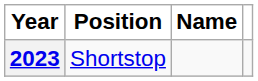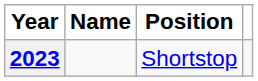columns swapped: Name <-> Position
